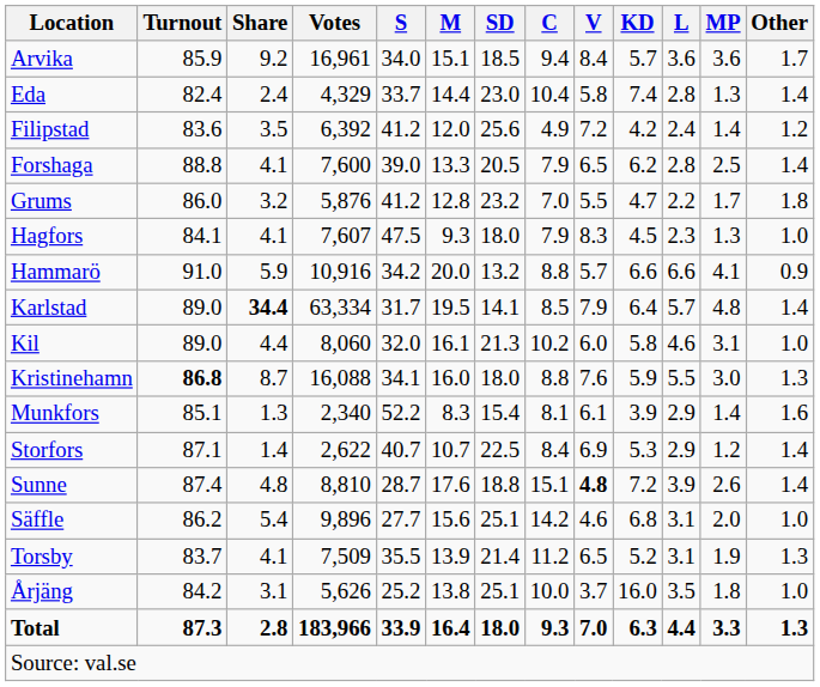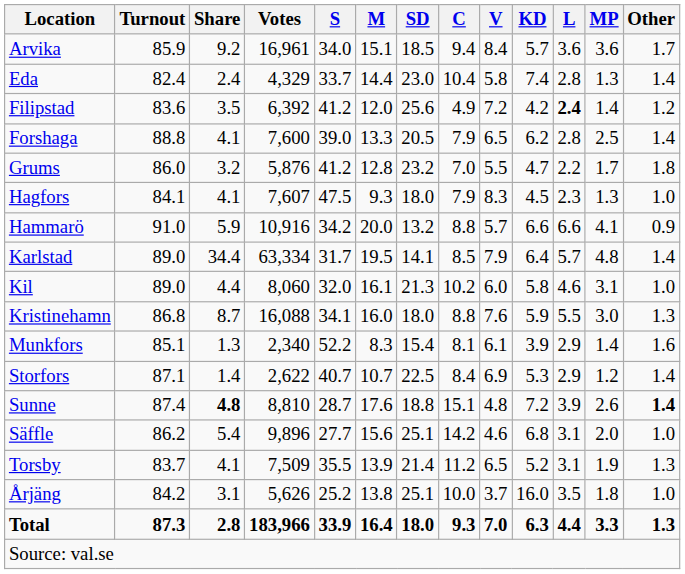Filipstad | L: normal -> bold
Karlstad | Share: bold -> normal
Kristinehamn | Turnout: bold -> normal
Sunne | Share: normal -> bold
Sunne | V: bold -> normal
Sunne | Other: normal -> bold
